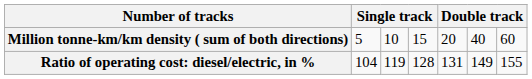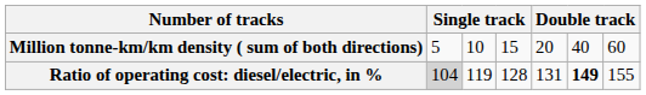Ratio of operating cost: diesel/electric, in % | column 2: no background -> lightgrey background
Ratio of operating cost: diesel/electric, in % | column 6: normal -> bold
